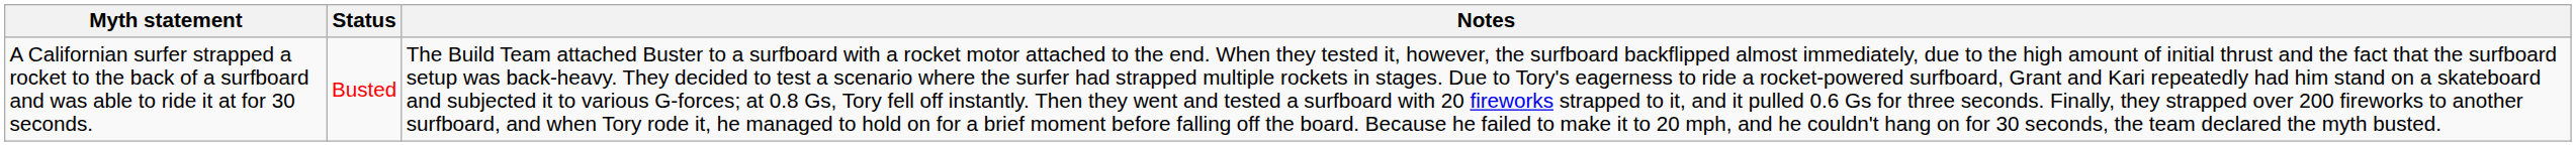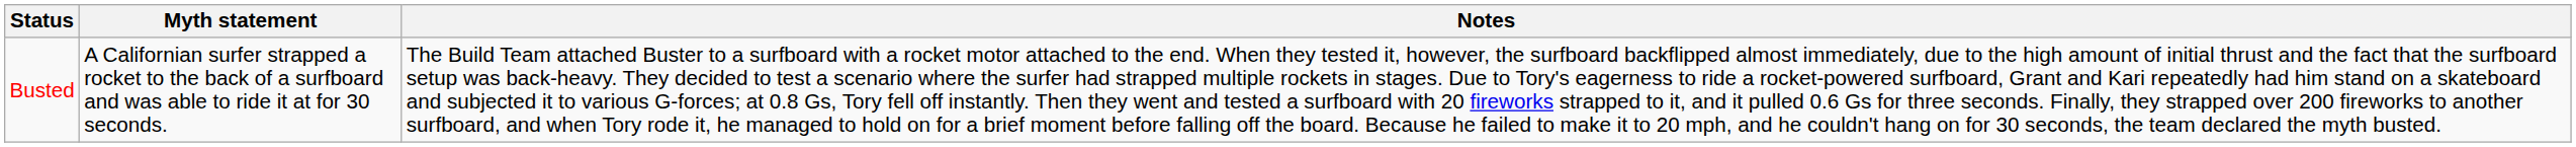columns swapped: Myth statement <-> Status
